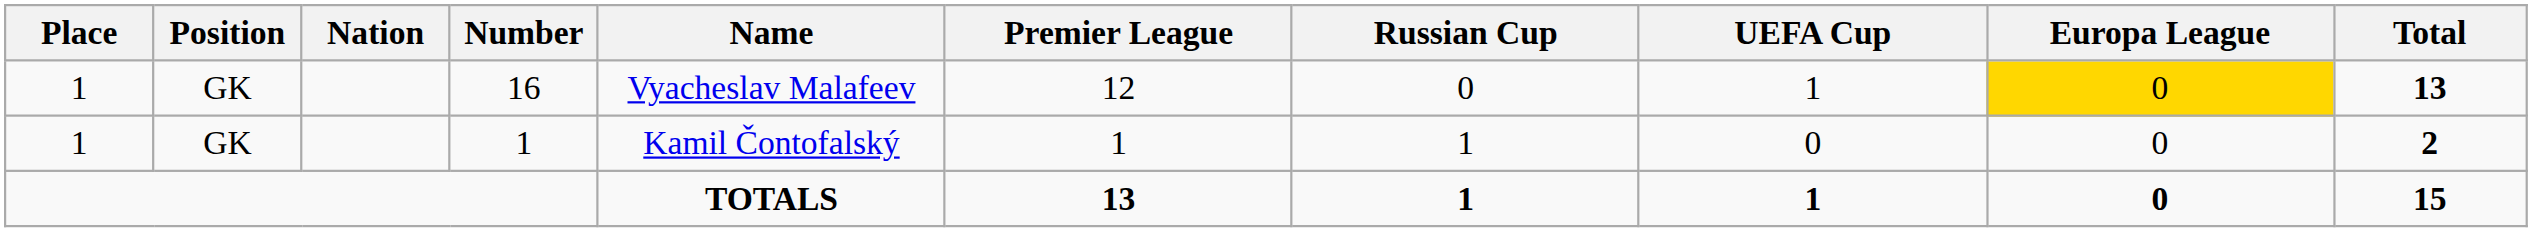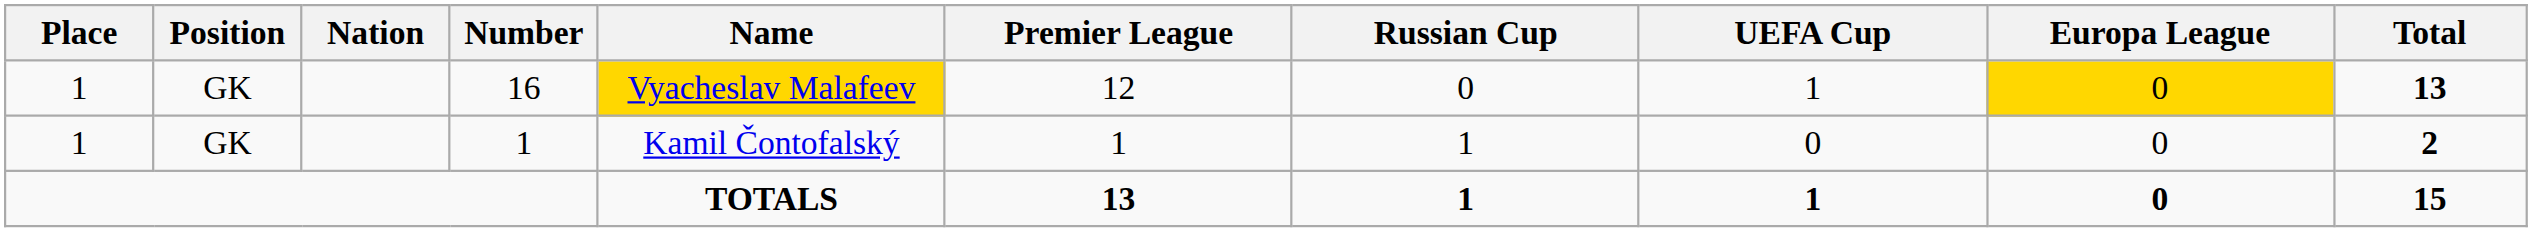16 | Name: no background -> gold background
